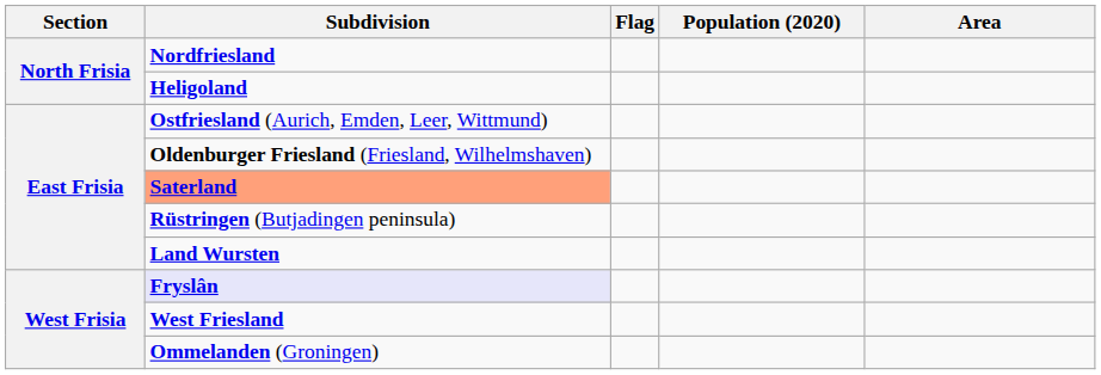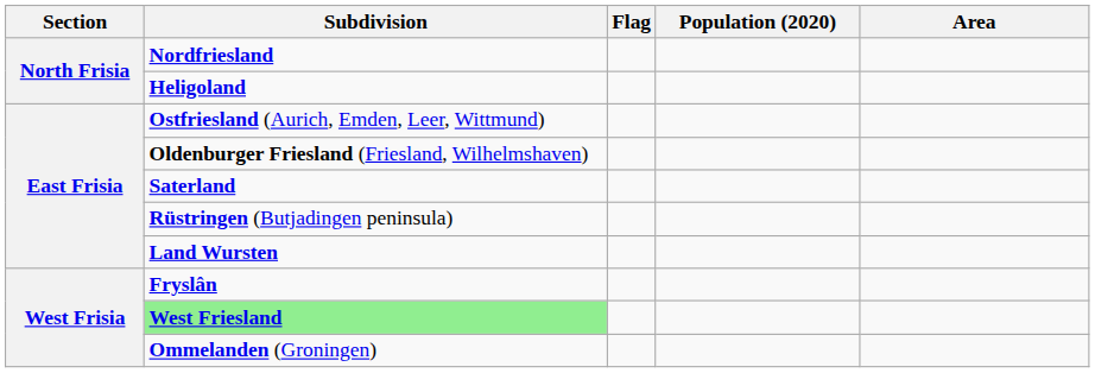Saterland | Subdivision: lightsalmon background -> no background
Fryslân | Subdivision: lavender background -> no background
West Friesland | Subdivision: no background -> lightgreen background
